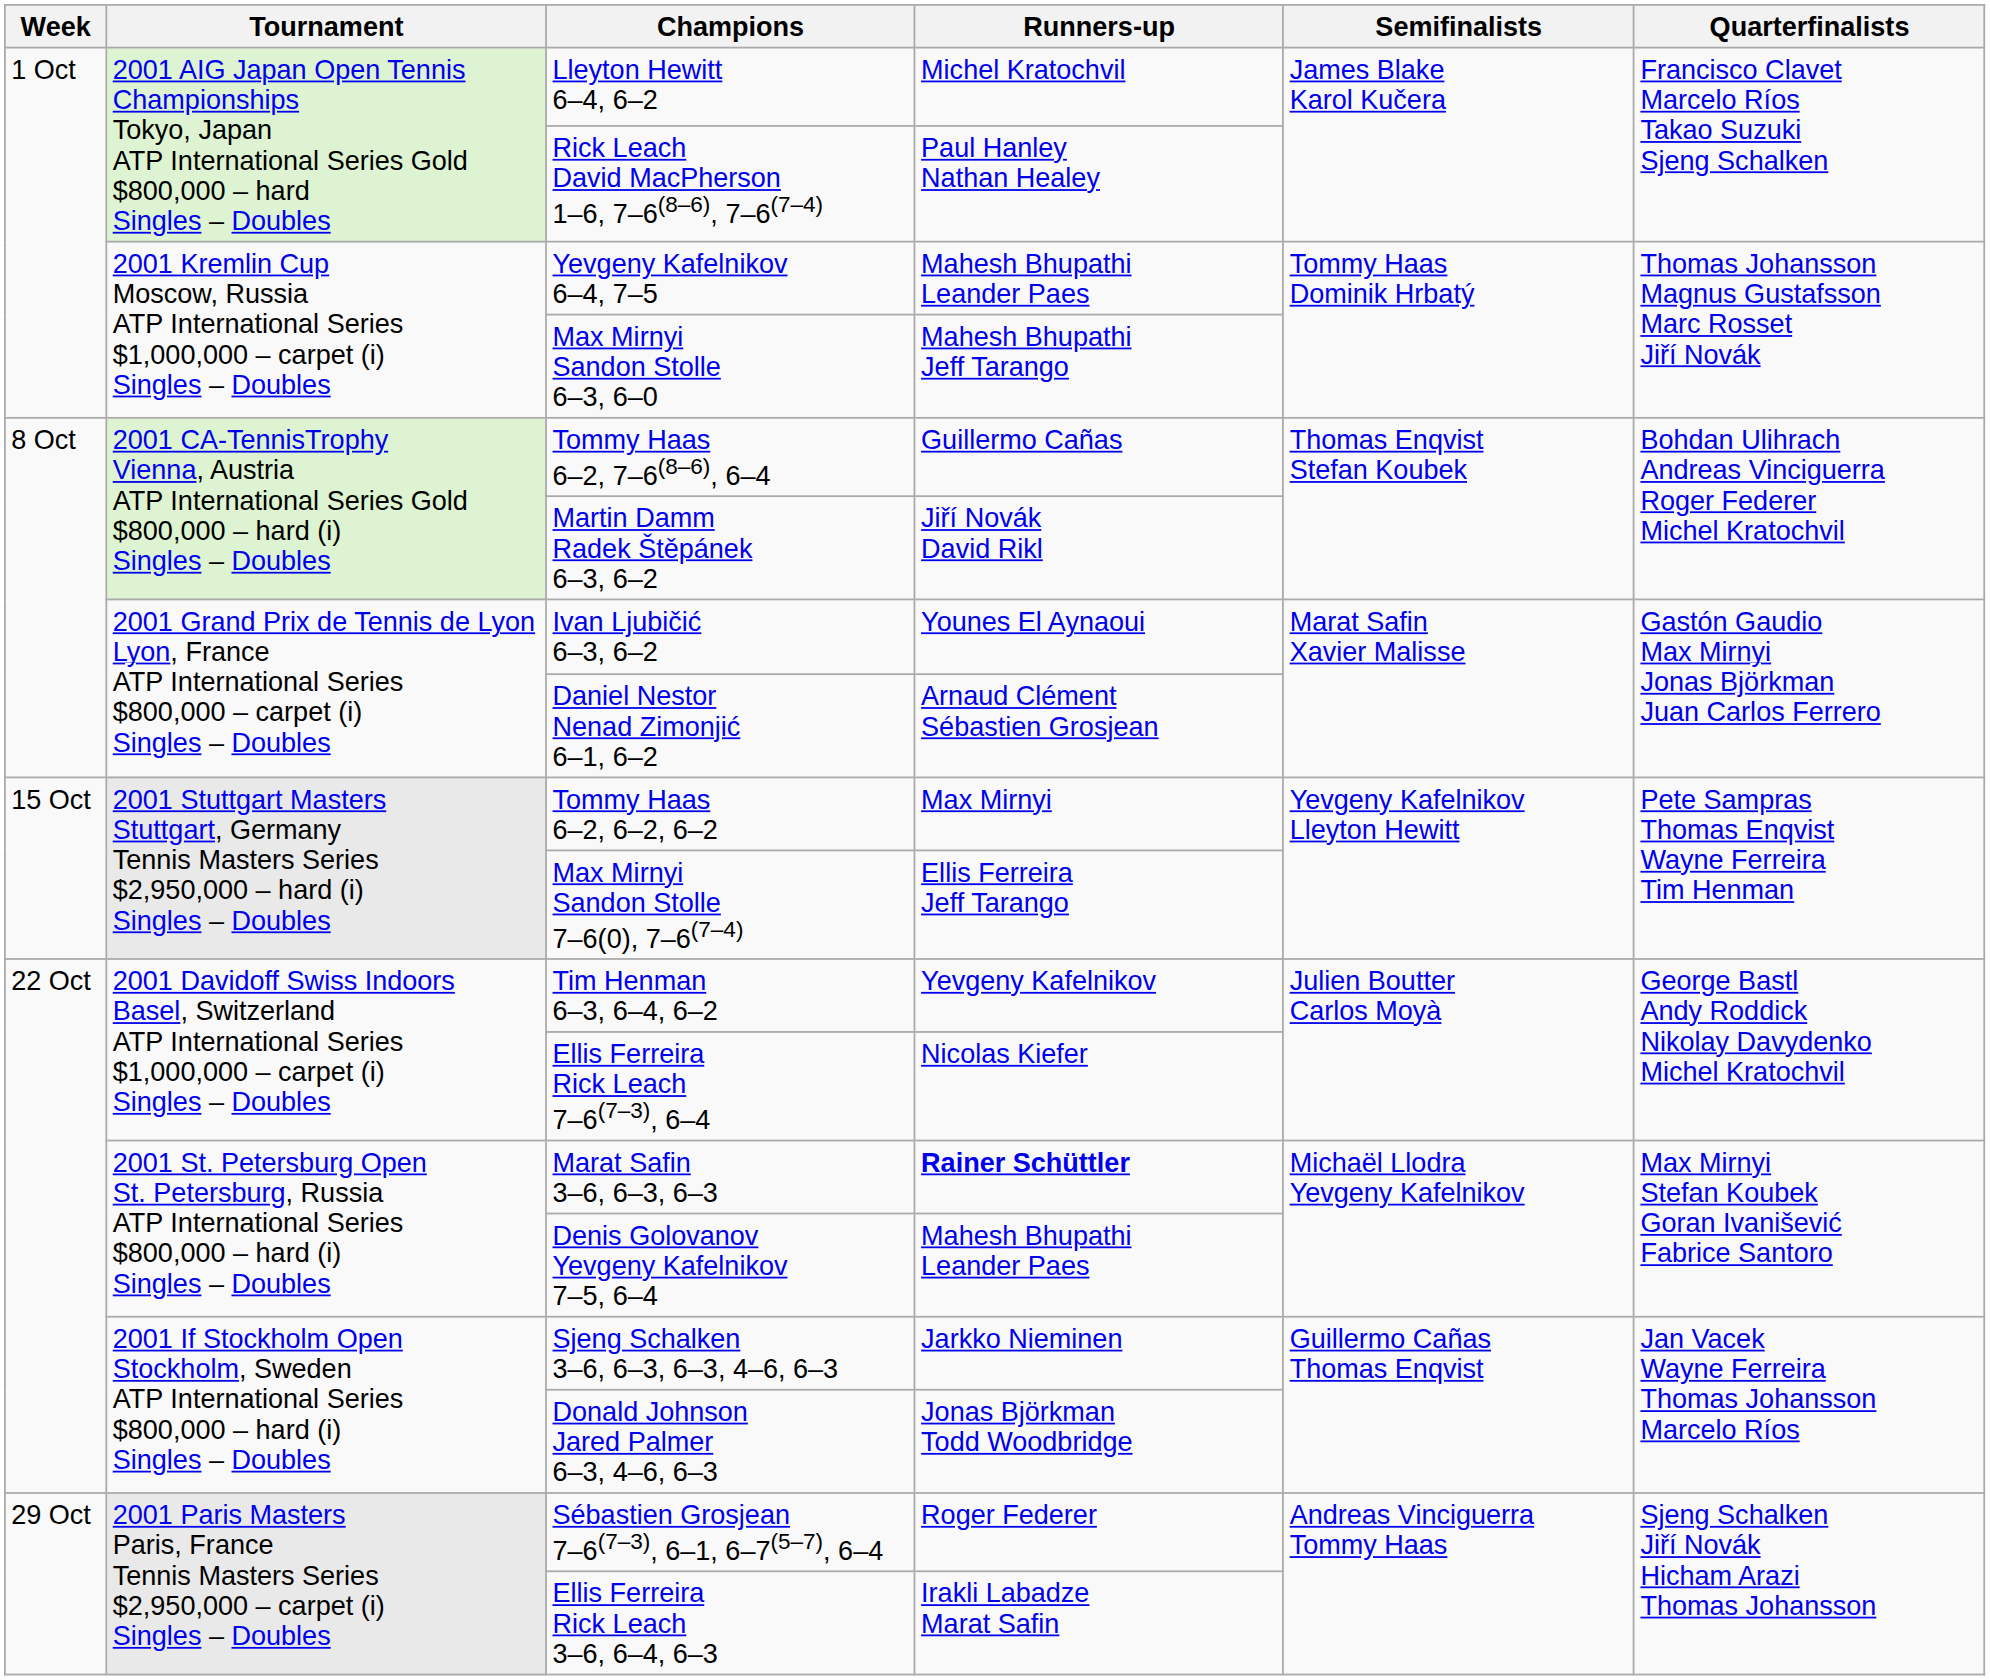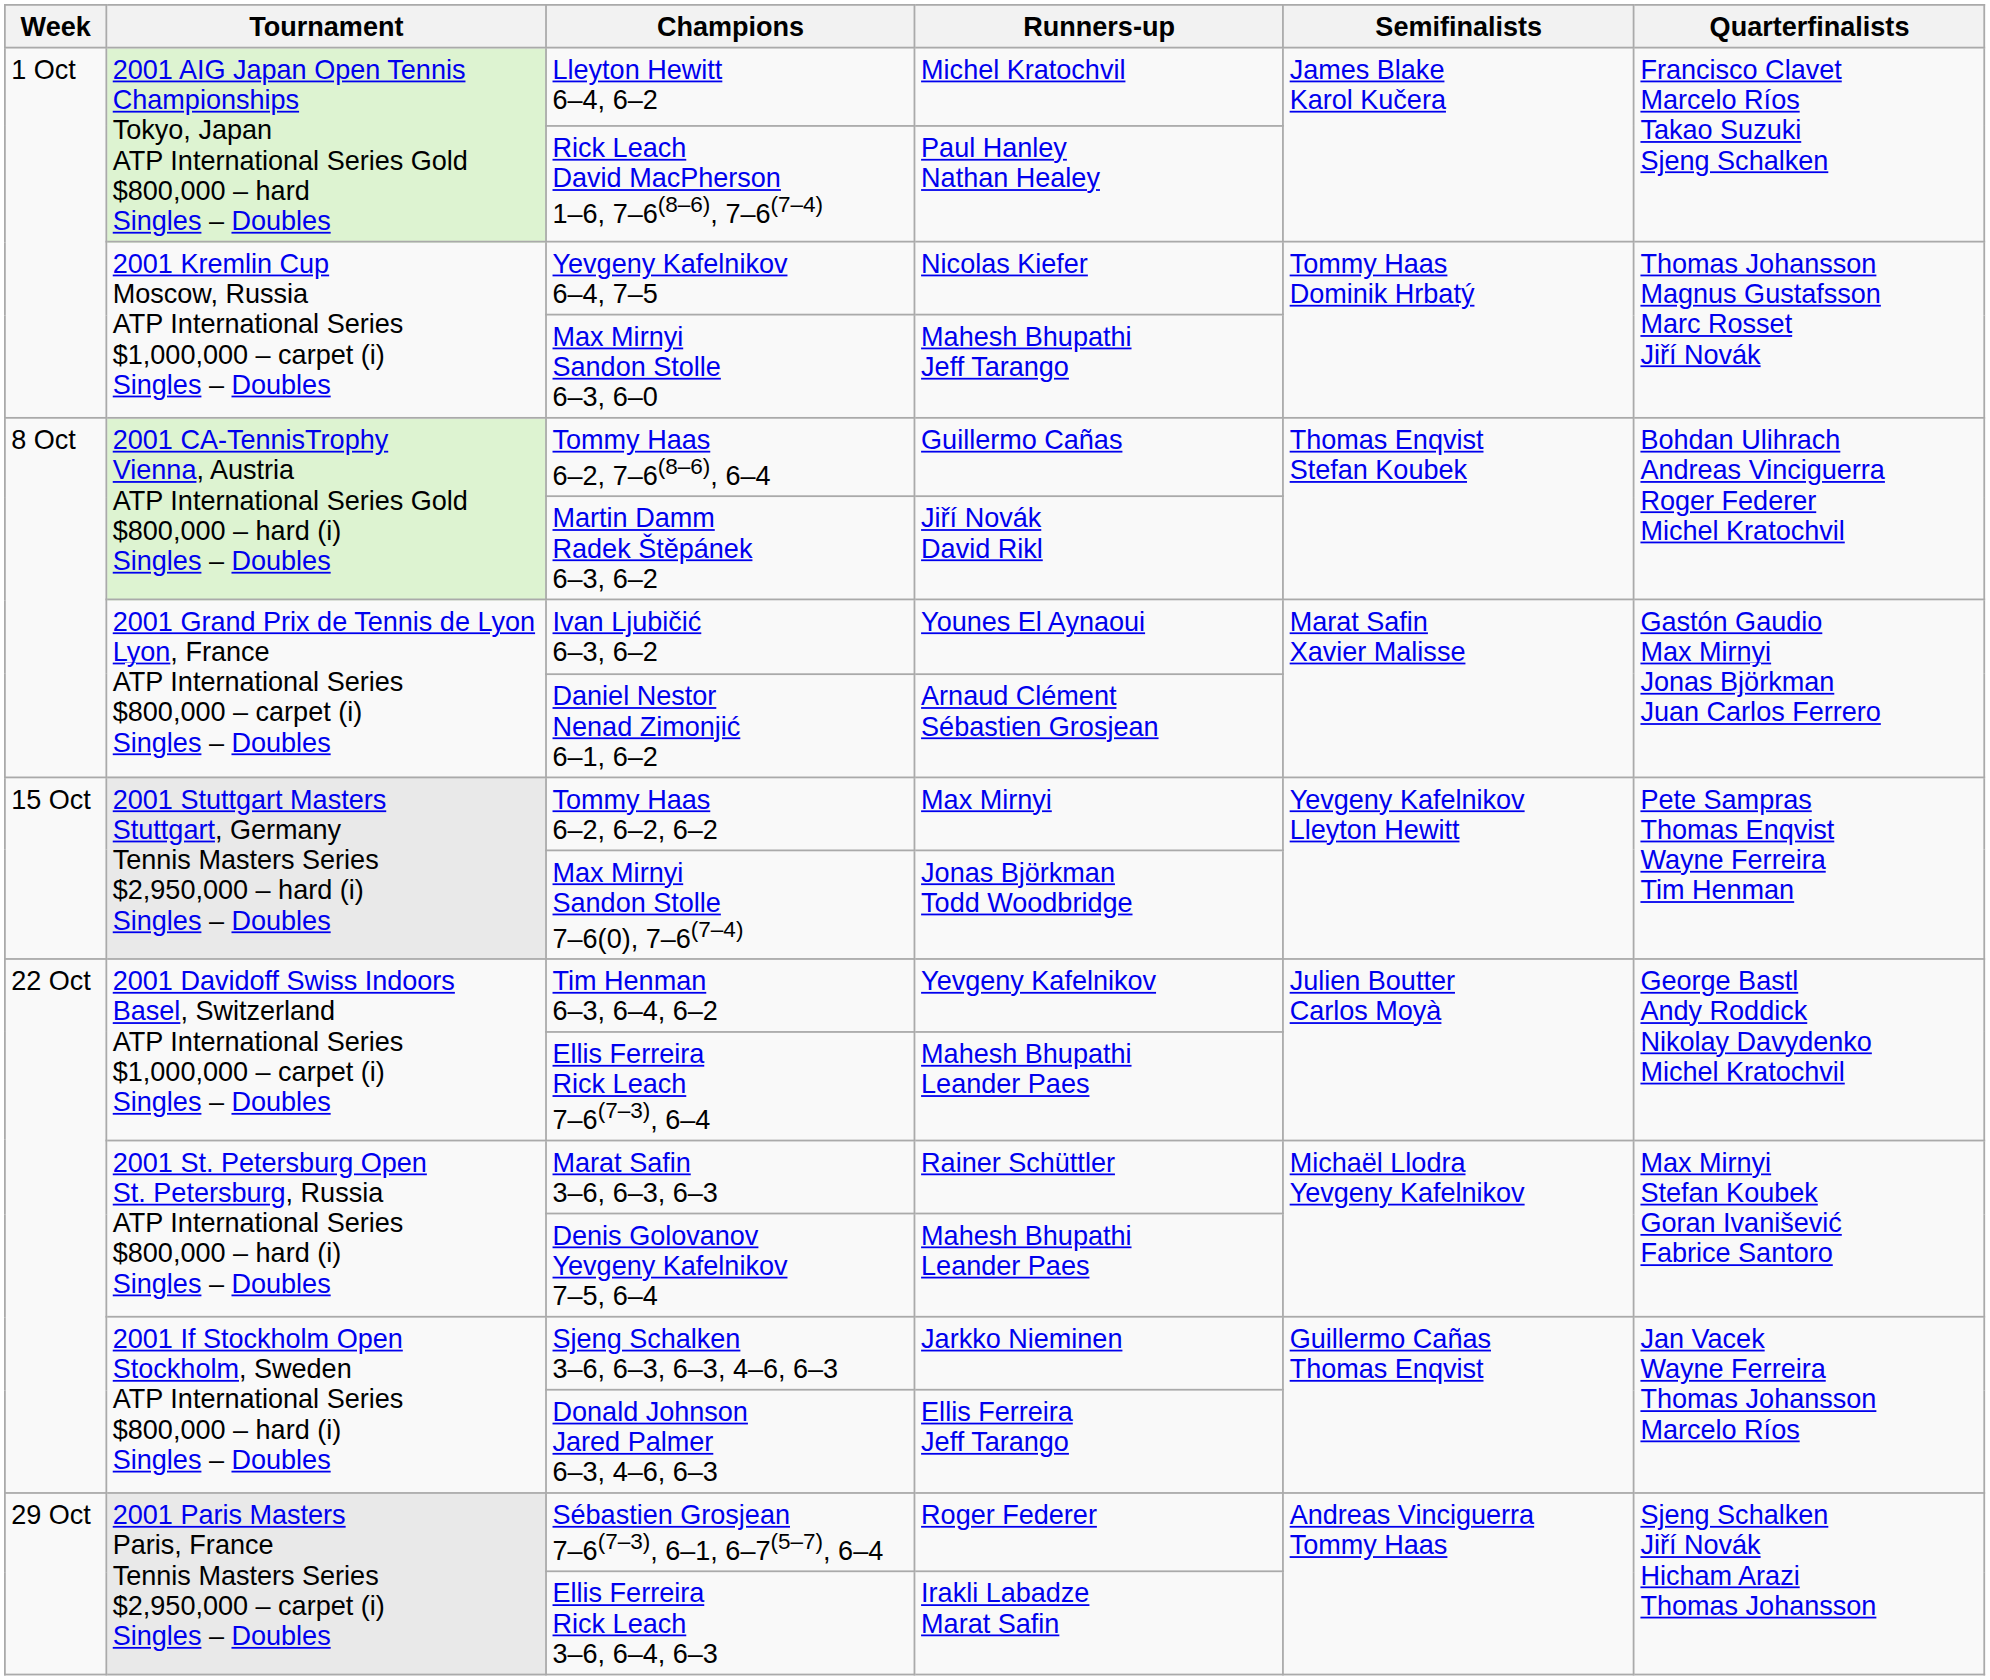Yevgeny Kafelnikov 6–4, 7–5 | Runners-up: Mahesh Bhupathi Leander Paes -> Nicolas Kiefer
Max Mirnyi Sandon Stolle 7–6(0), 7–6(7–4) | Runners-up: Ellis Ferreira Jeff Tarango -> Jonas Björkman Todd Woodbridge
Ellis Ferreira Rick Leach 7–6(7–3), 6–4 | Runners-up: Nicolas Kiefer -> Mahesh Bhupathi Leander Paes
Marat Safin 3–6, 6–3, 6–3 | Runners-up: bold -> normal
Donald Johnson Jared Palmer 6–3, 4–6, 6–3 | Runners-up: Jonas Björkman Todd Woodbridge -> Ellis Ferreira Jeff Tarango
